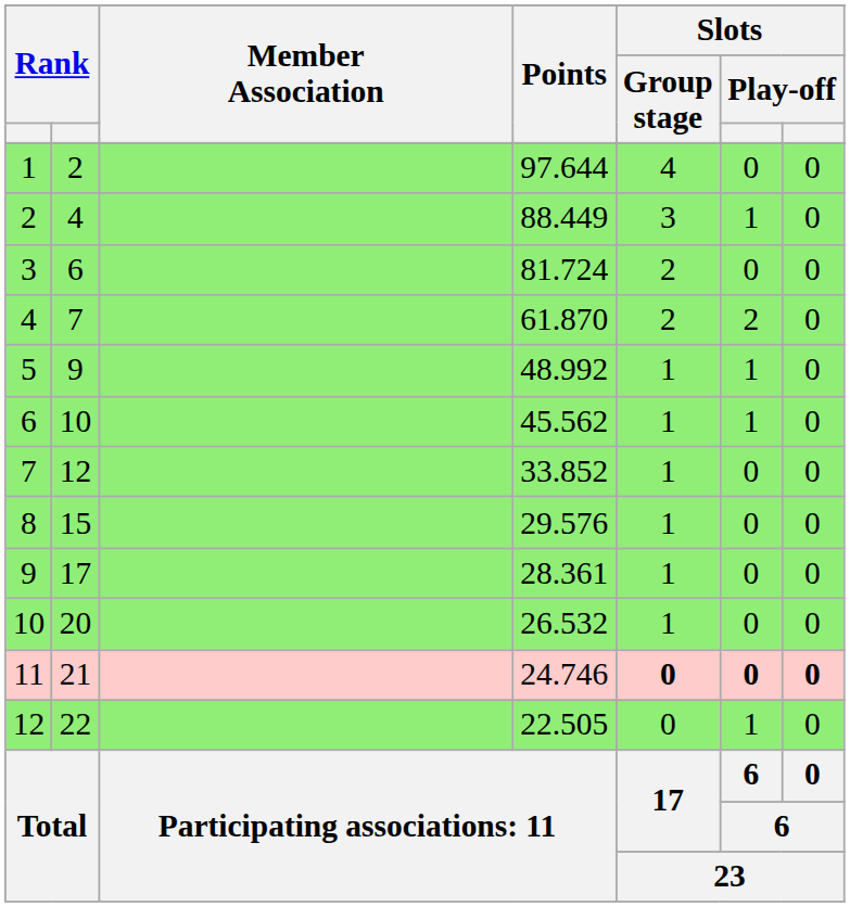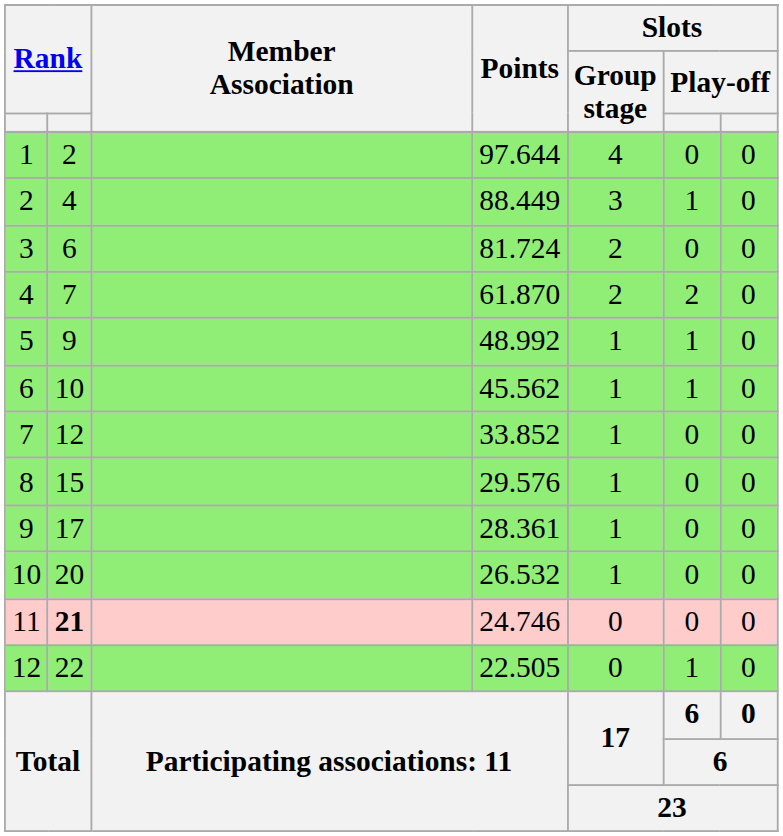11 | column 2: normal -> bold
11 | Slots / Group stage: bold -> normal
11 | column 6: bold -> normal
11 | column 7: bold -> normal
